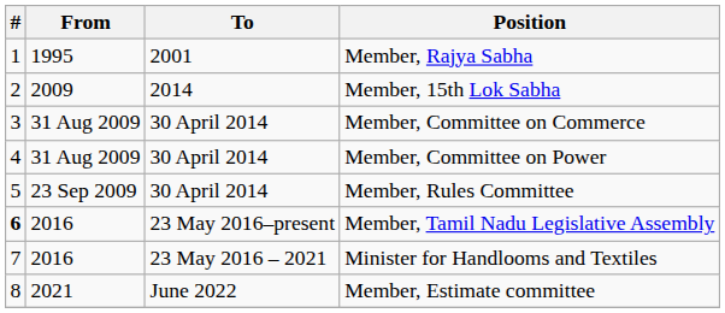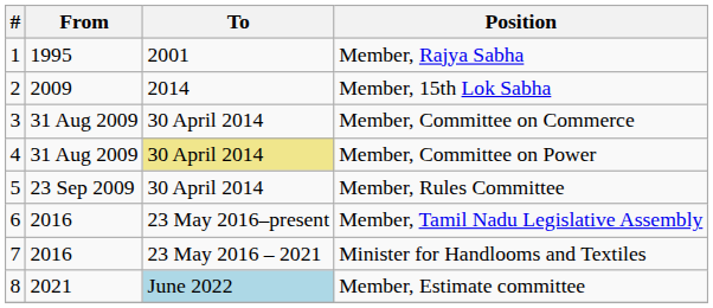Member, Committee on Power | To: no background -> khaki background
Member, Tamil Nadu Legislative Assembly | #: bold -> normal
Member, Estimate committee | To: no background -> lightblue background
